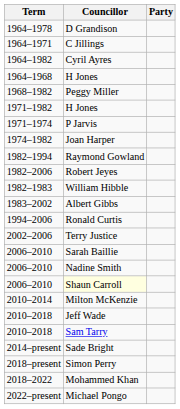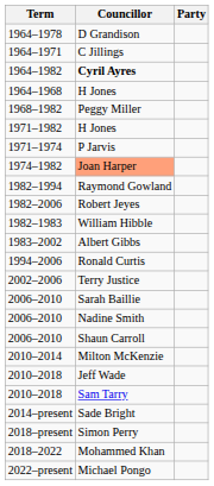Cyril Ayres | Councillor: normal -> bold
Joan Harper | Councillor: no background -> lightsalmon background
Shaun Carroll | Councillor: lightyellow background -> no background
